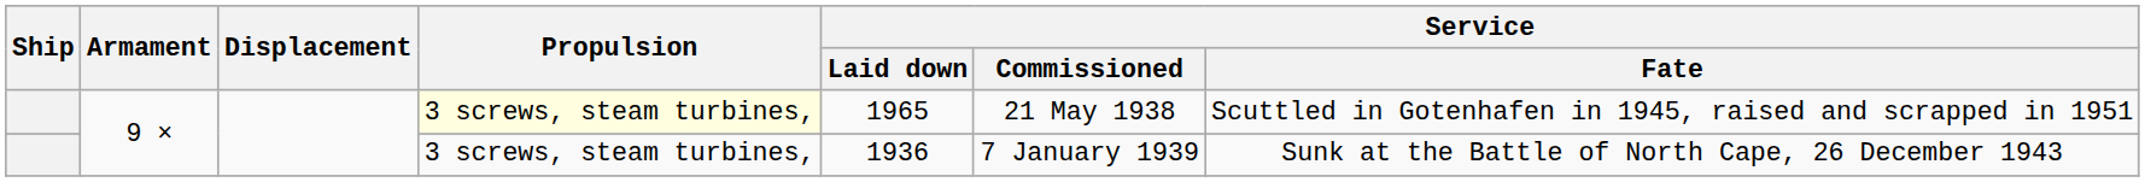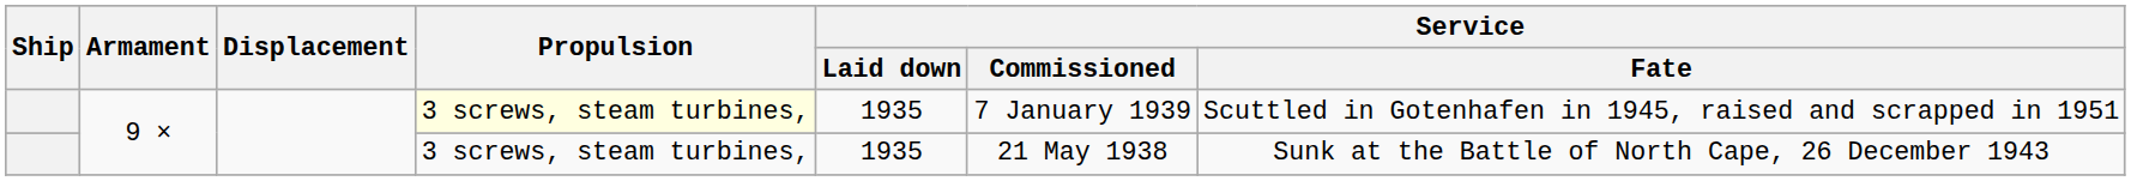row 3 | Service / Laid down: 1965 -> 1935
row 3 | Service / Commissioned: 21 May 1938 -> 7 January 1939
row 4 | Service / Laid down: 1936 -> 1935
row 4 | Service / Commissioned: 7 January 1939 -> 21 May 1938
